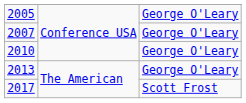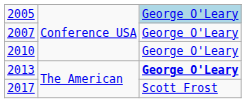2005 | column 3: no background -> lightblue background
2013 | column 3: normal -> bold
